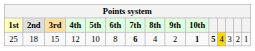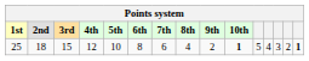25 | 7th: bold -> normal
25 | column 11: bold -> normal
25 | column 12: gold background -> no background
25 | column 15: normal -> bold
